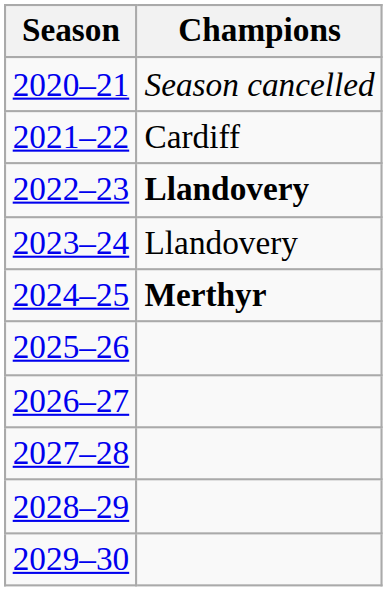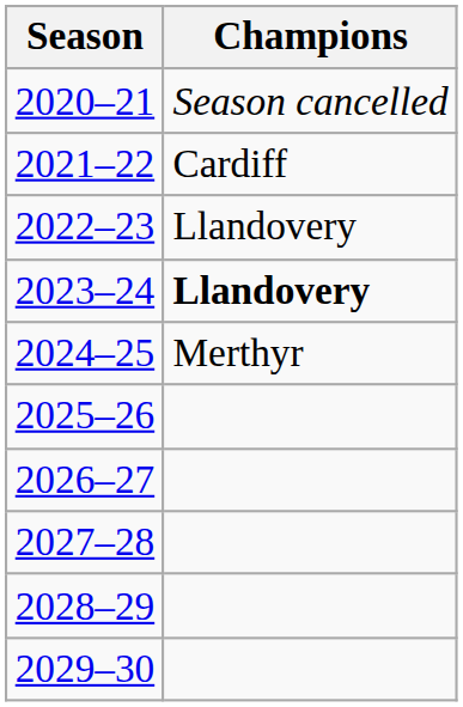2022–23 | Champions: bold -> normal
2023–24 | Champions: normal -> bold
2024–25 | Champions: bold -> normal
